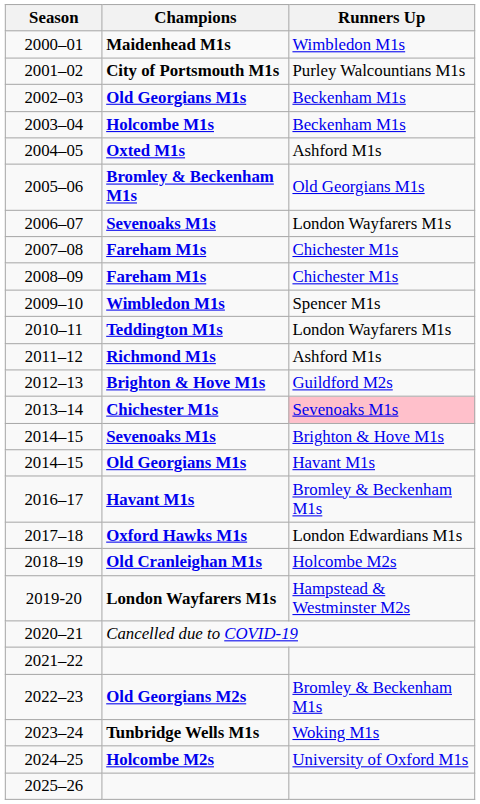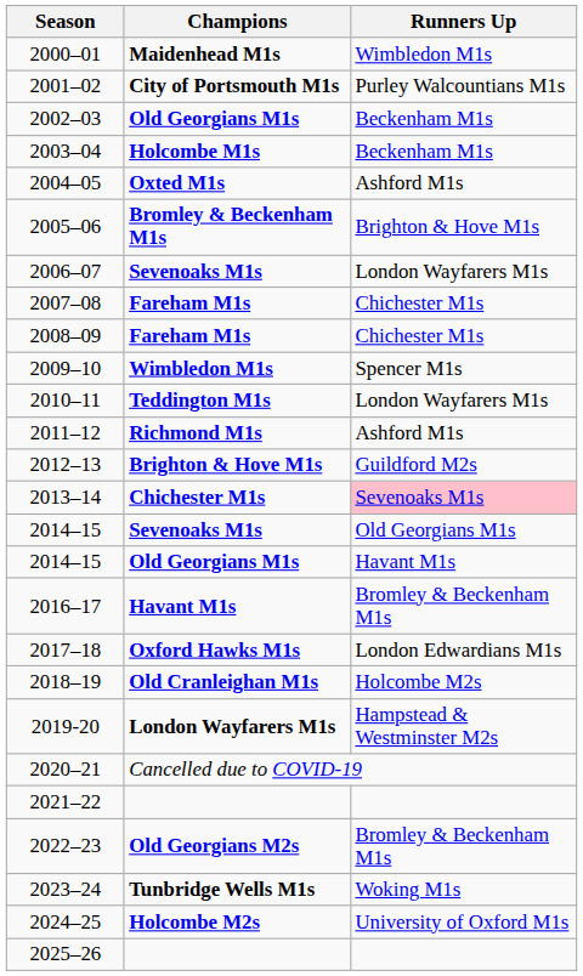2005–06 | Runners Up: Old Georgians M1s -> Brighton & Hove M1s
2014–15 / Sevenoaks M1s | Runners Up: Brighton & Hove M1s -> Old Georgians M1s
